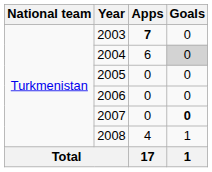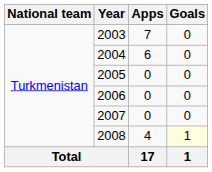2003 | Apps: bold -> normal
2004 | Goals: lightgrey background -> no background
2007 | Goals: bold -> normal
2008 | Goals: no background -> lightyellow background
